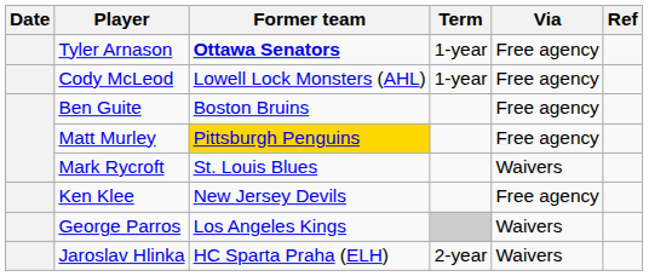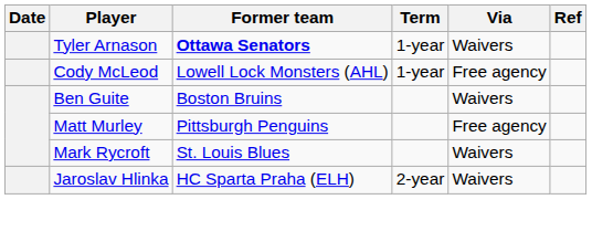Tyler Arnason | Via: Free agency -> Waivers
Ben Guite | Via: Free agency -> Waivers
Matt Murley | Former team: gold background -> no background
- row: Ken Klee | New Jersey Devils | Free agency
- row: George Parros | Los Angeles Kings | Waivers
